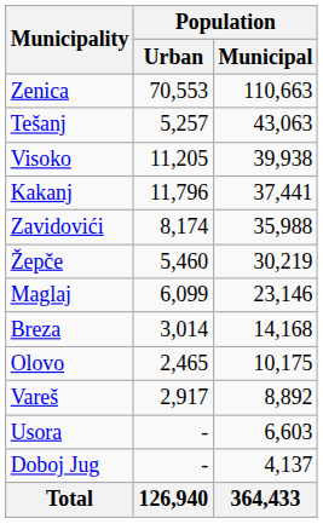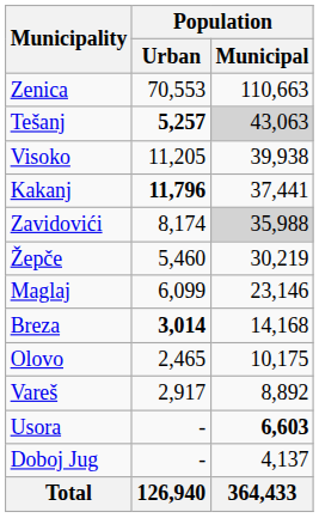Tešanj | Population / Urban: normal -> bold
Tešanj | Population / Municipal: no background -> lightgrey background
Kakanj | Population / Urban: normal -> bold
Zavidovići | Population / Municipal: no background -> lightgrey background
Breza | Population / Urban: normal -> bold
Usora | Population / Municipal: normal -> bold
